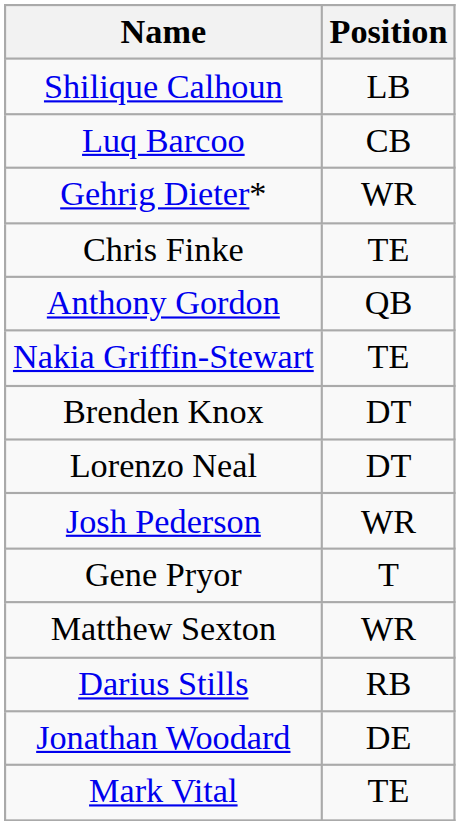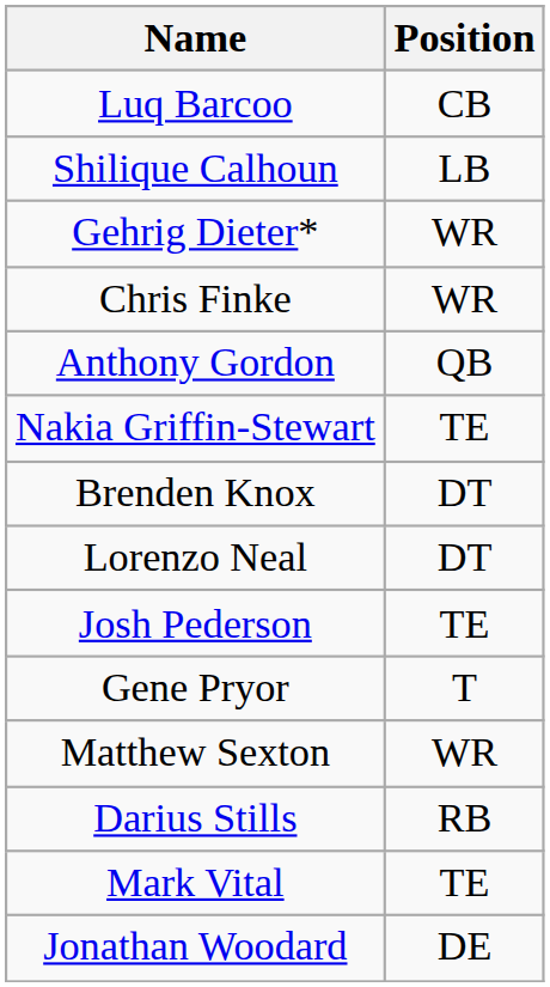rows swapped: Luq Barcoo <-> Shilique Calhoun
Chris Finke | Position: TE -> WR
Josh Pederson | Position: WR -> TE
rows swapped: Mark Vital <-> Jonathan Woodard
